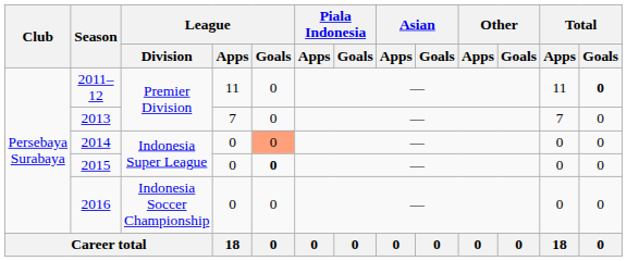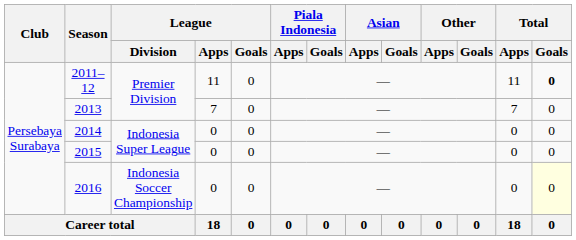2014 | League / Goals: lightsalmon background -> no background
2015 | League / Goals: bold -> normal
2016 | Total / Goals: no background -> lightyellow background
